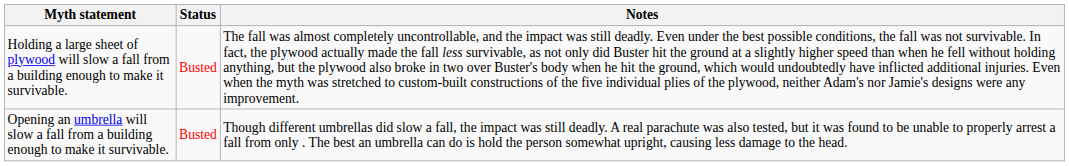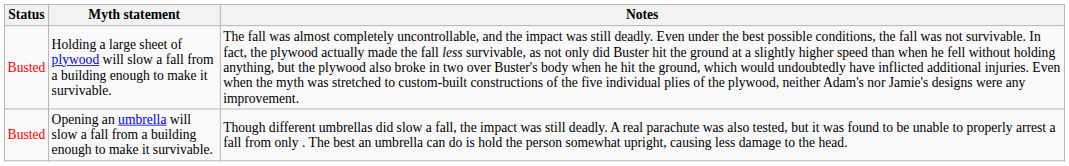columns swapped: Myth statement <-> Status
